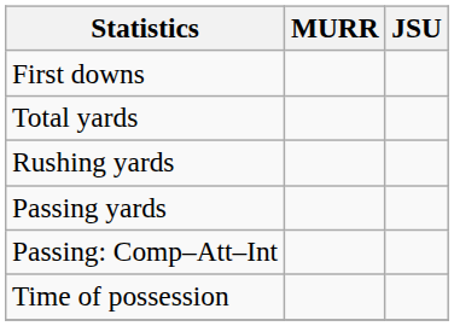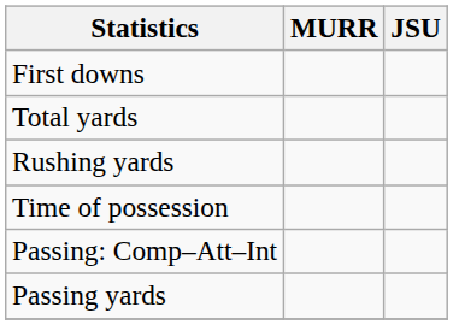rows swapped: Passing yards <-> Time of possession
